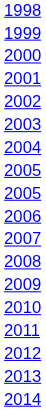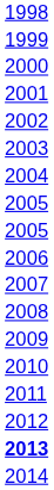2013 | column 1: normal -> bold
